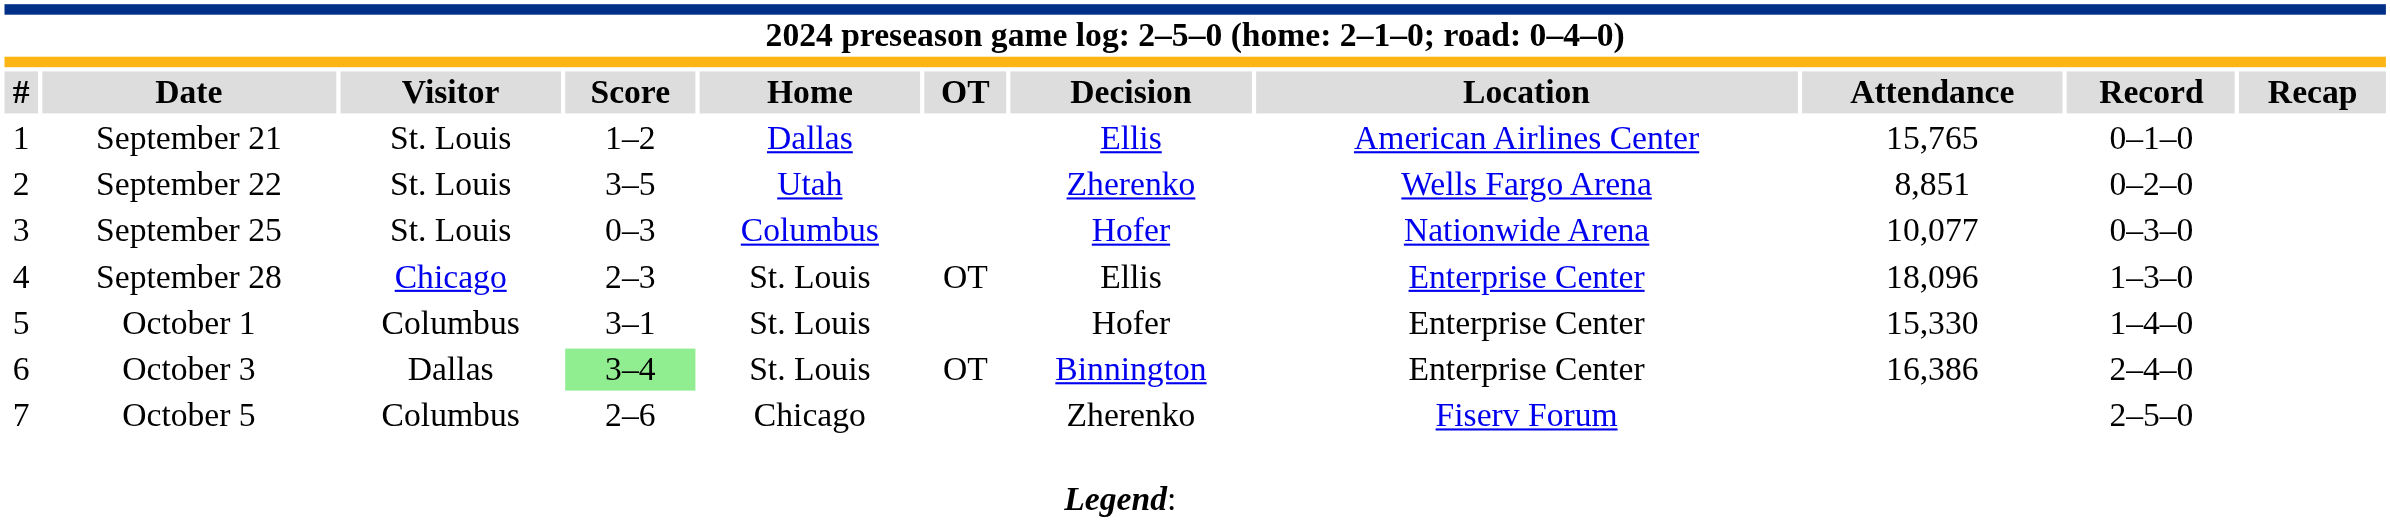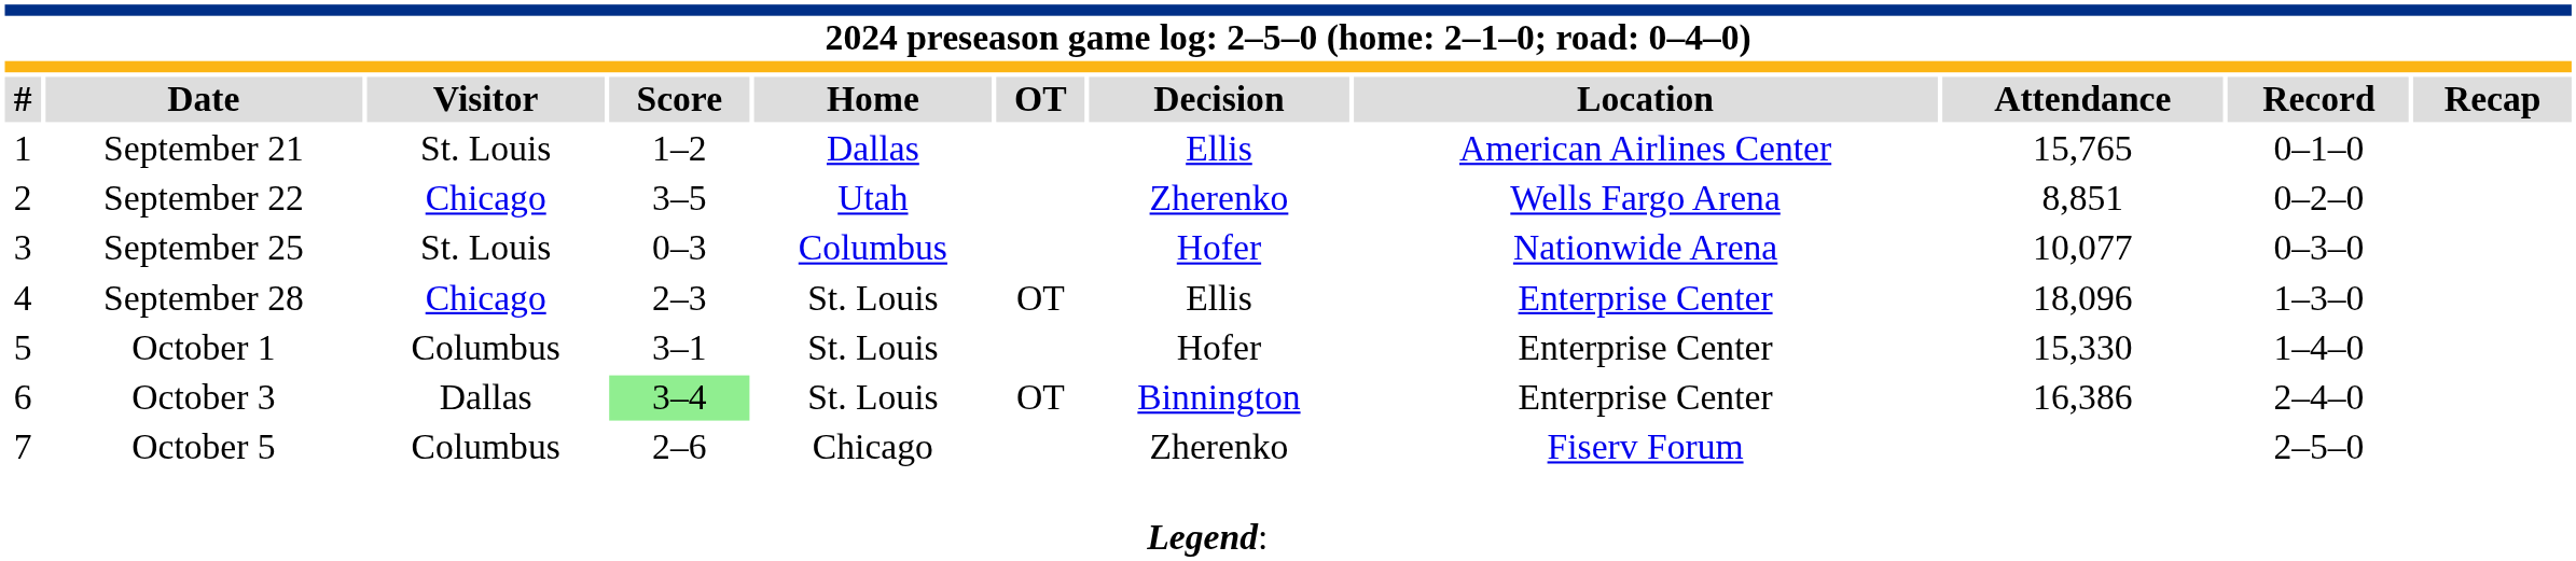September 22 | Visitor: St. Louis -> Chicago
